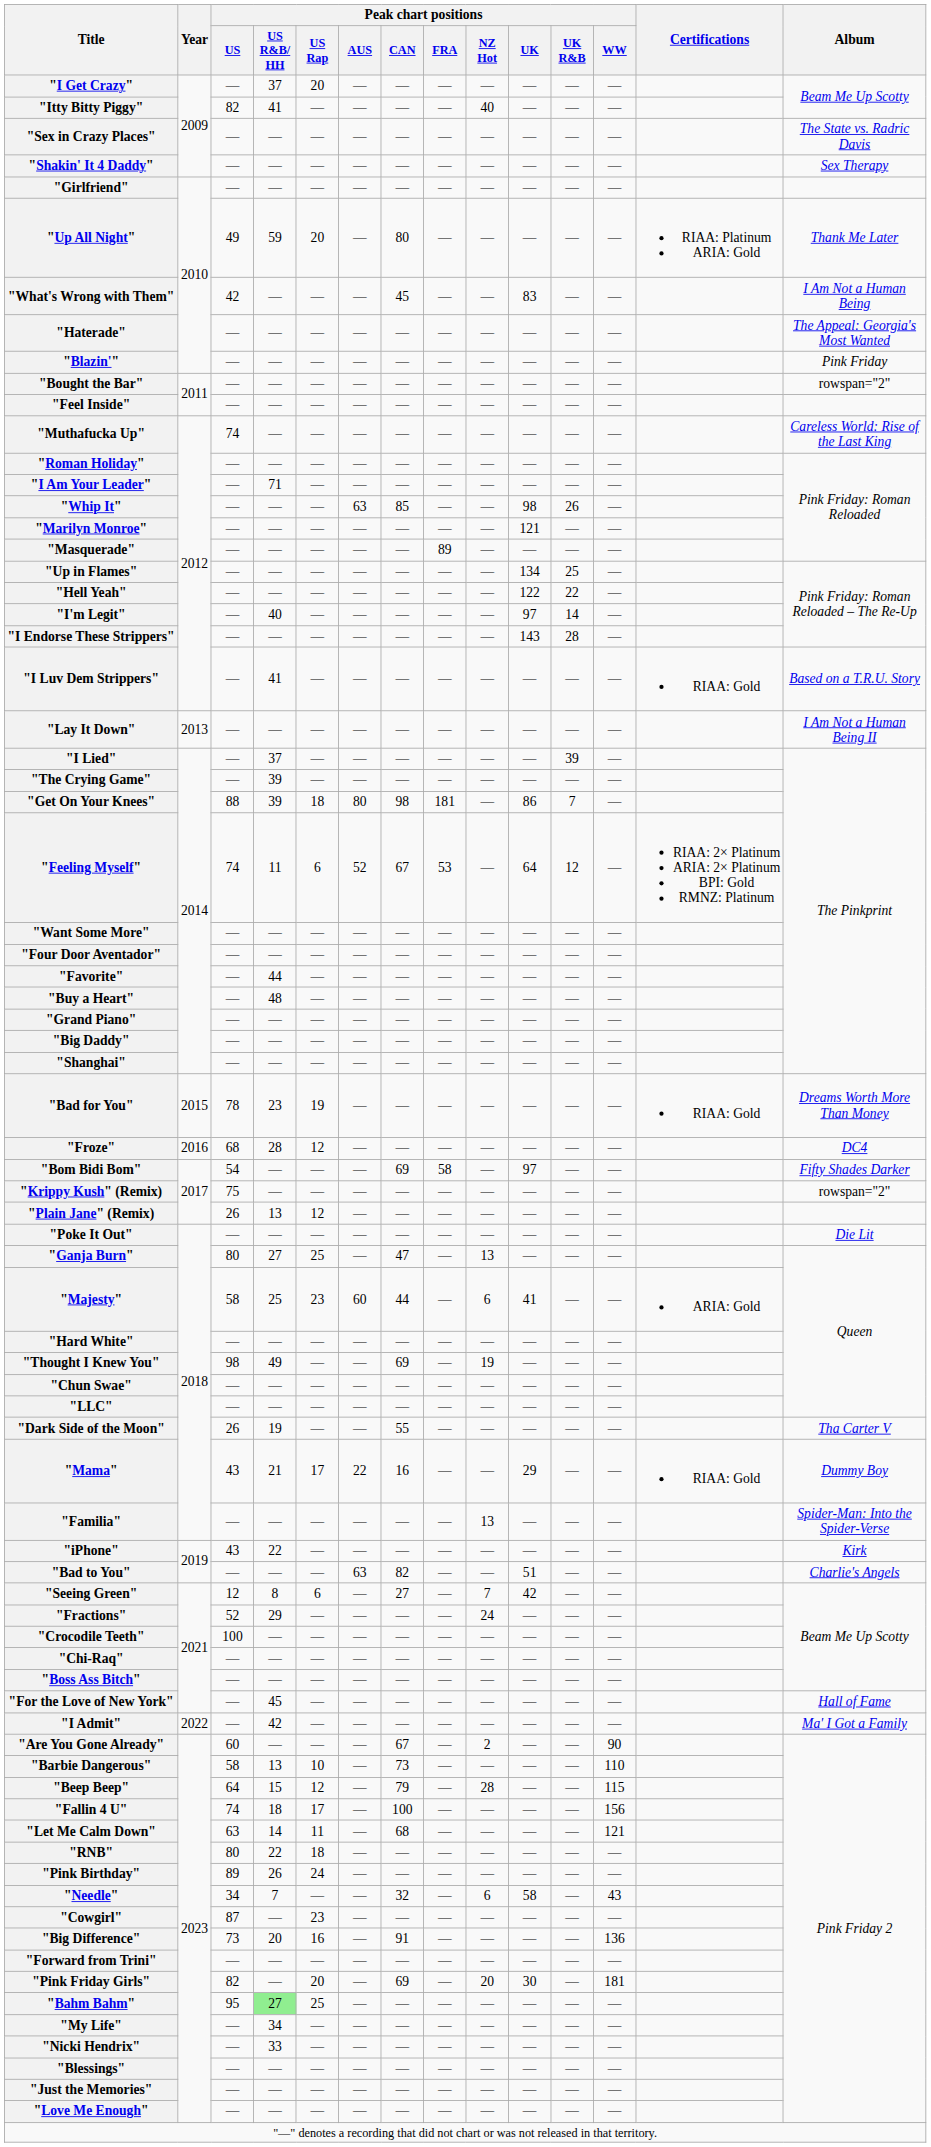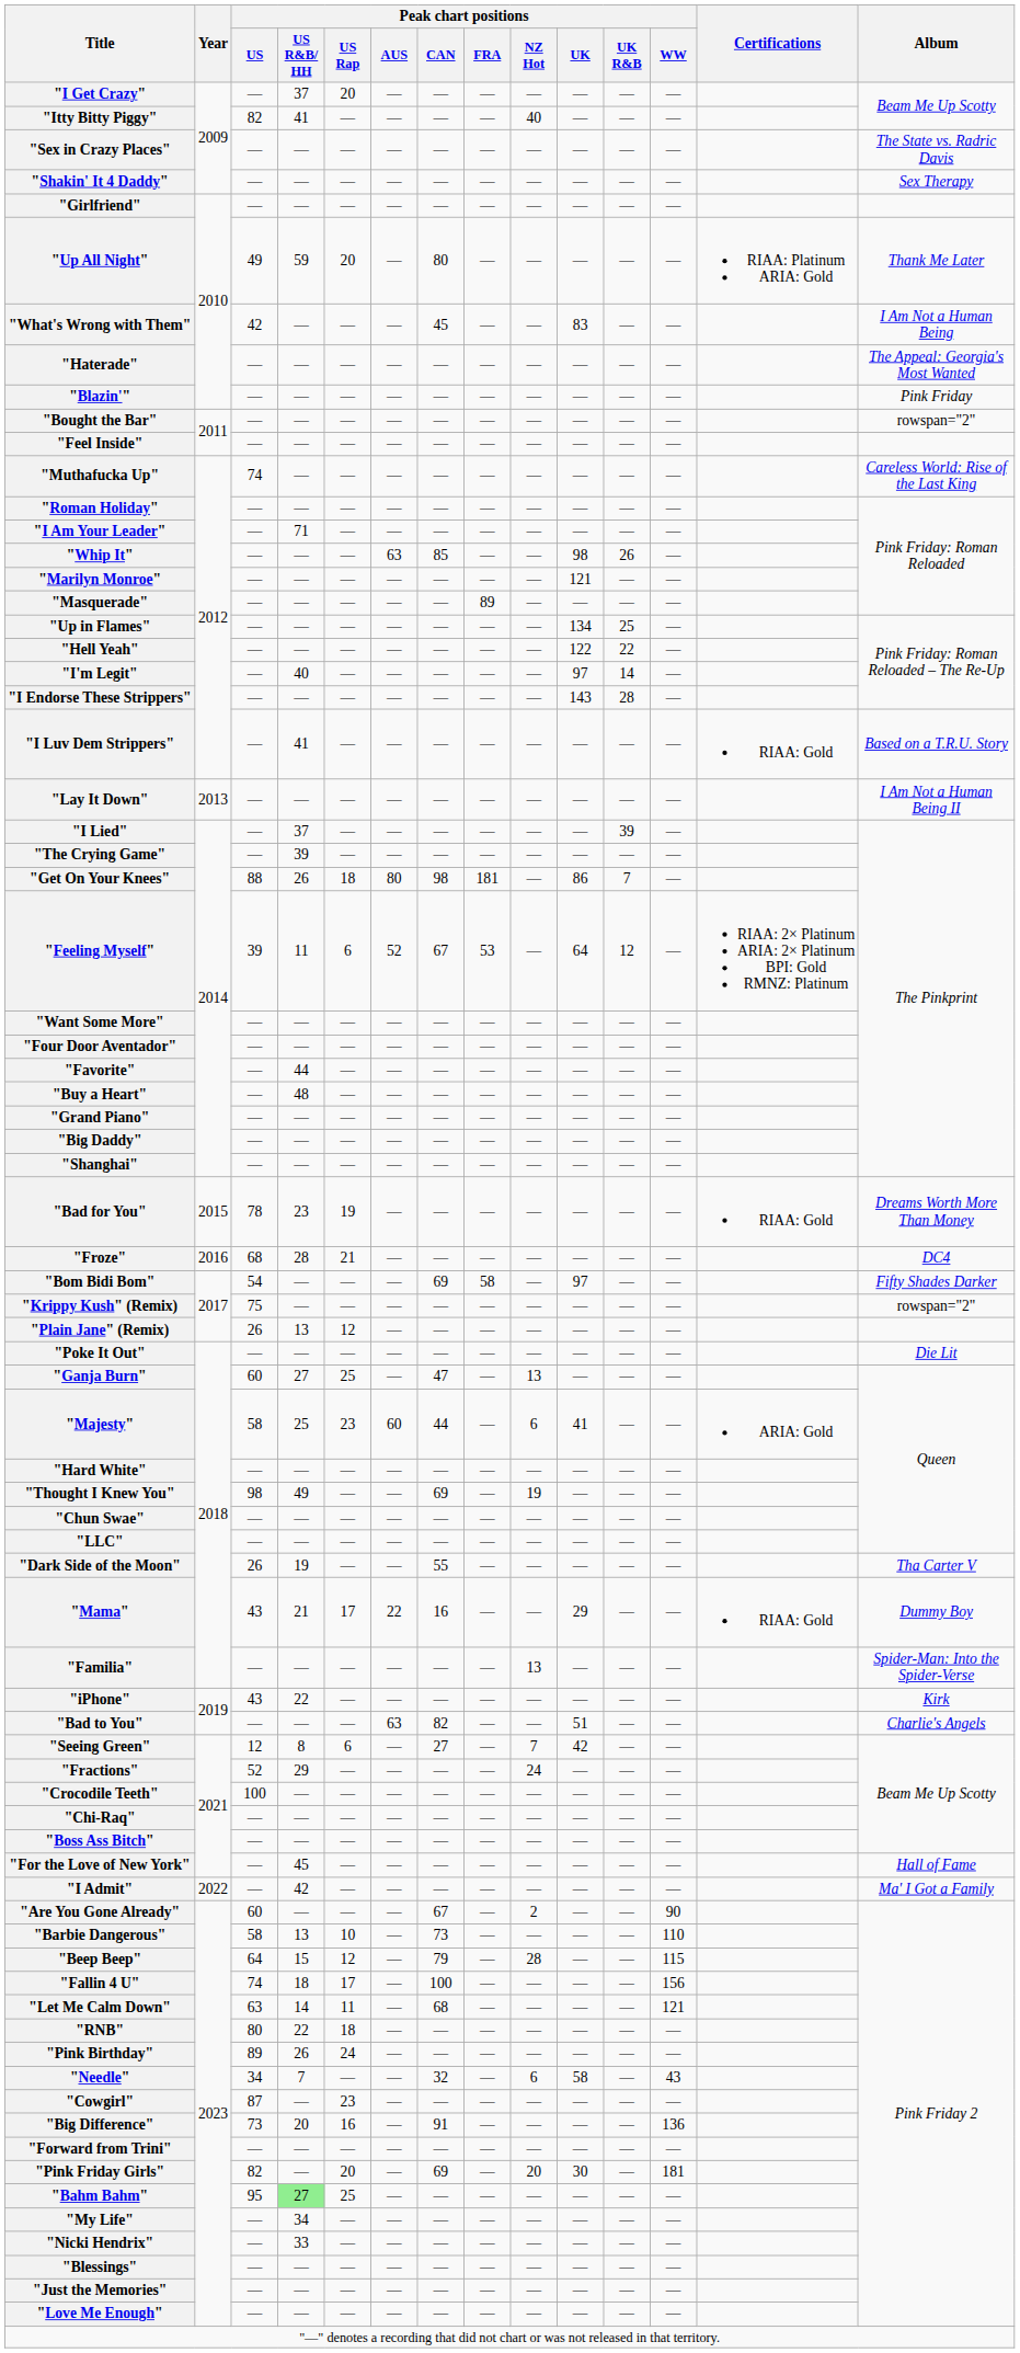"Get On Your Knees" | Peak chart positions / US R&B/ HH: 39 -> 26
"Feeling Myself" | Peak chart positions / US: 74 -> 39
"Froze" | Peak chart positions / US Rap: 12 -> 21
"Ganja Burn" | Peak chart positions / US: 80 -> 60
